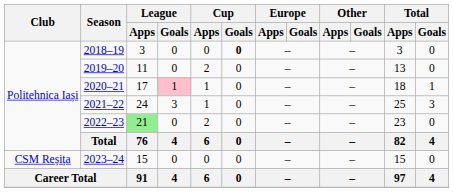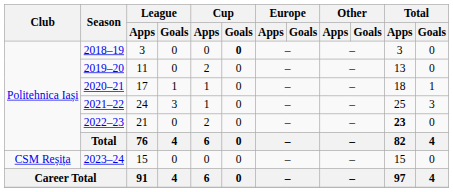2020–21 | League / Goals: pink background -> no background
2022–23 | League / Apps: lightgreen background -> no background
2022–23 | Total / Apps: normal -> bold
